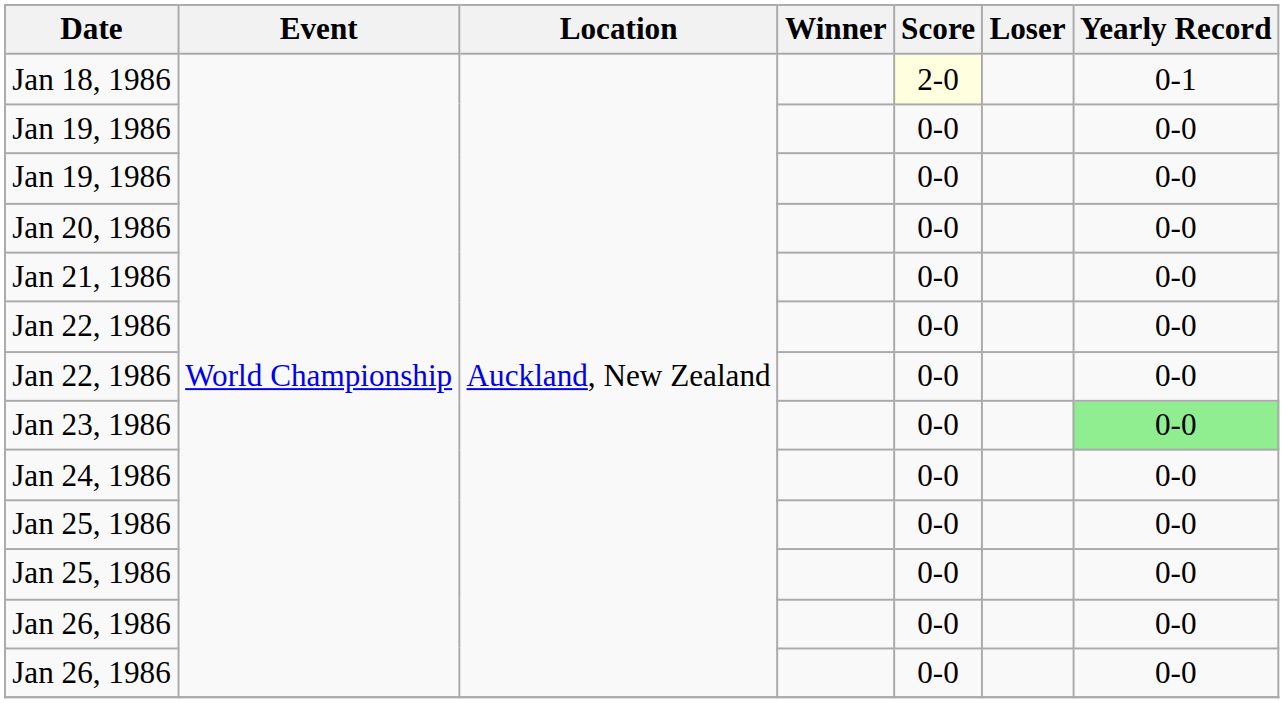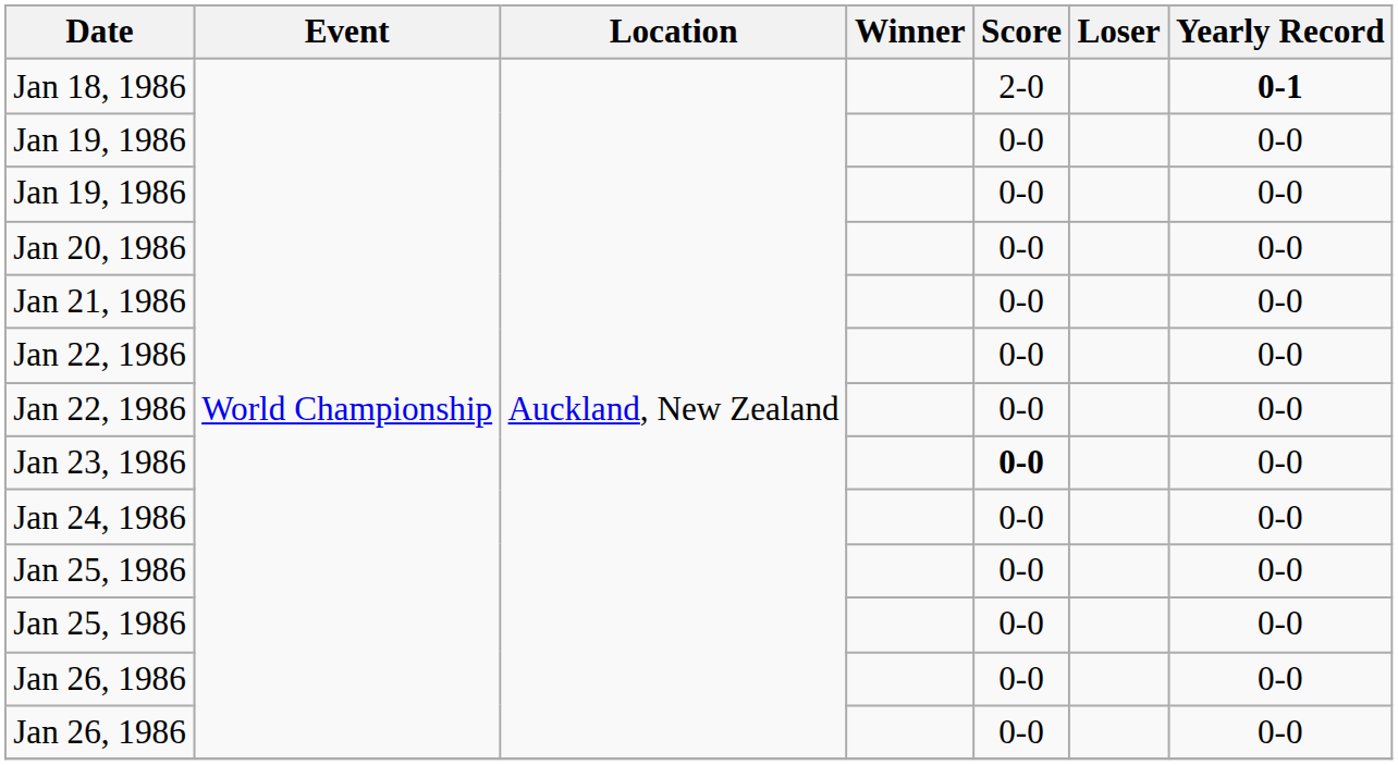Jan 18, 1986 | Score: lightyellow background -> no background
Jan 18, 1986 | Yearly Record: normal -> bold
Jan 23, 1986 | Score: normal -> bold
Jan 23, 1986 | Yearly Record: lightgreen background -> no background
